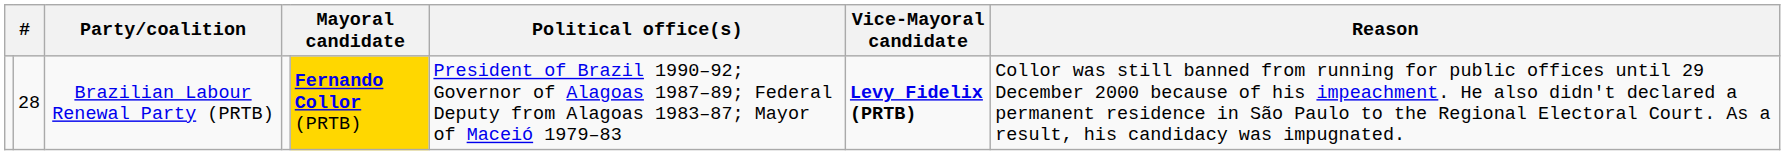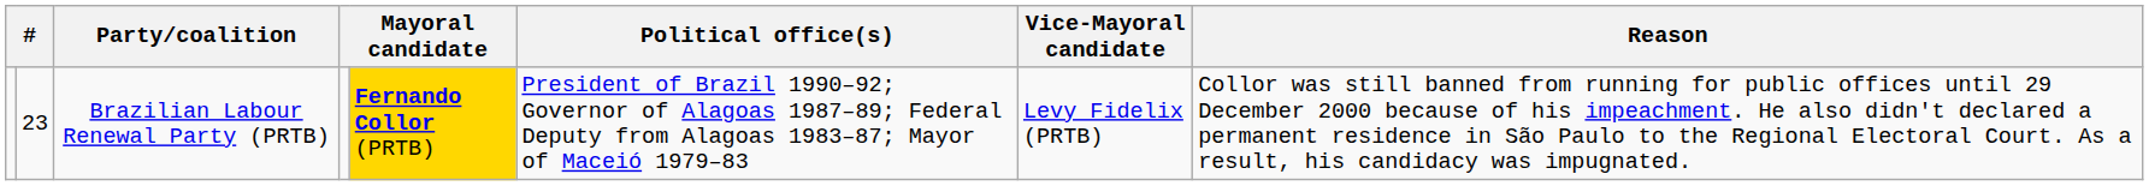Brazilian Labour Renewal Party (PRTB) | column 2: 28 -> 23
Brazilian Labour Renewal Party (PRTB) | Vice-Mayoral candidate: bold -> normal
